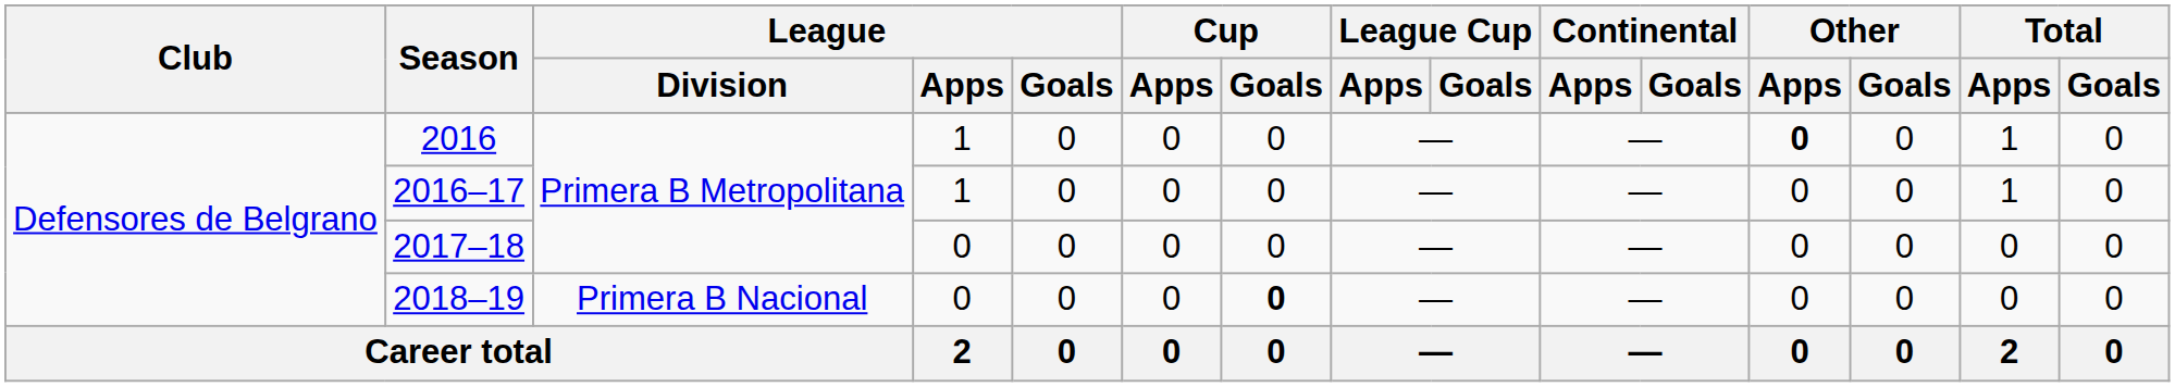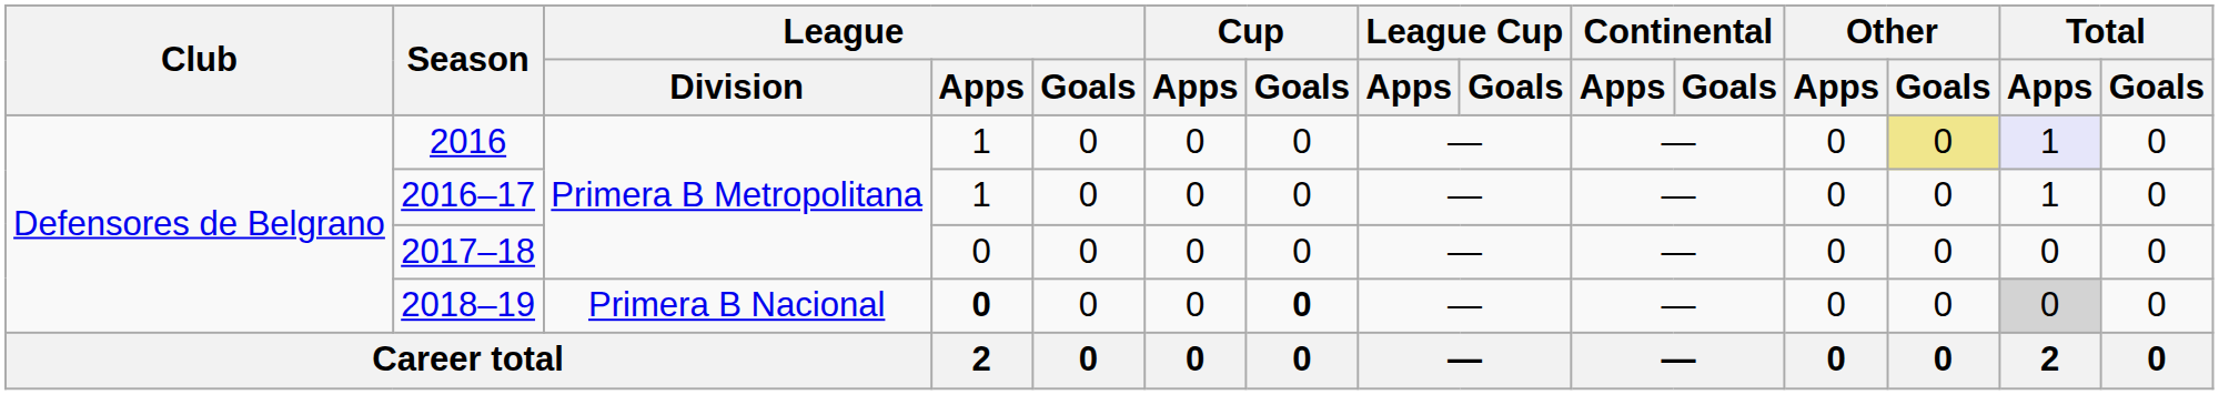2016 | Other / Apps: bold -> normal
2016 | Other / Goals: no background -> khaki background
2016 | Total / Apps: no background -> lavender background
2018–19 | League / Apps: normal -> bold
2018–19 | Total / Apps: no background -> lightgrey background
